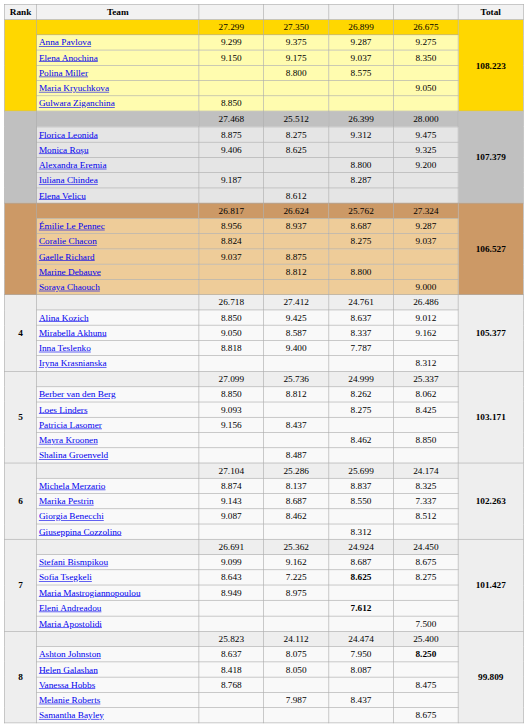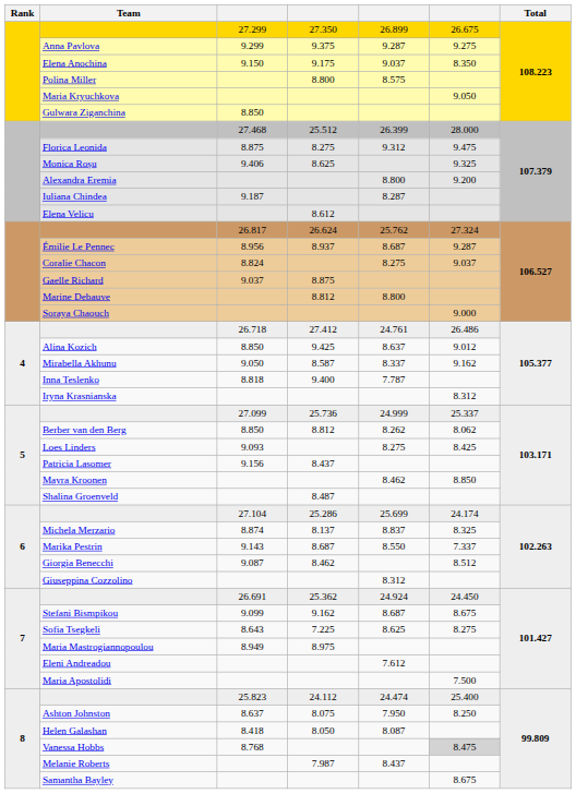Sofia Tsegkeli | column 5: bold -> normal
Eleni Andreadou | column 5: bold -> normal
Ashton Johnston | column 6: bold -> normal
Vanessa Hobbs | column 6: no background -> lightgrey background
